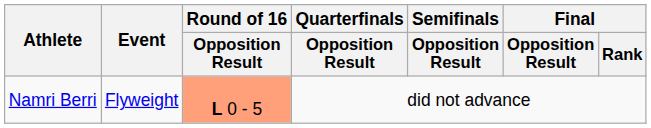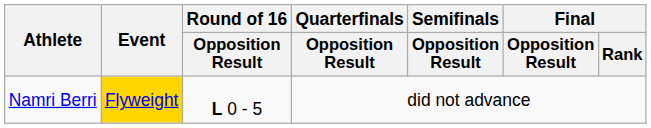Namri Berri | Event: no background -> gold background
Namri Berri | Round of 16 / Opposition Result: lightsalmon background -> no background
